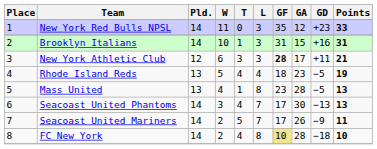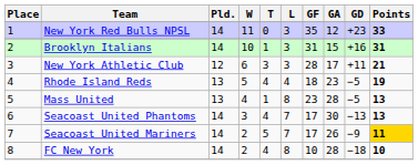New York Athletic Club | GF: bold -> normal
Seacoast United Mariners | Points: no background -> gold background
FC New York | GF: khaki background -> no background
